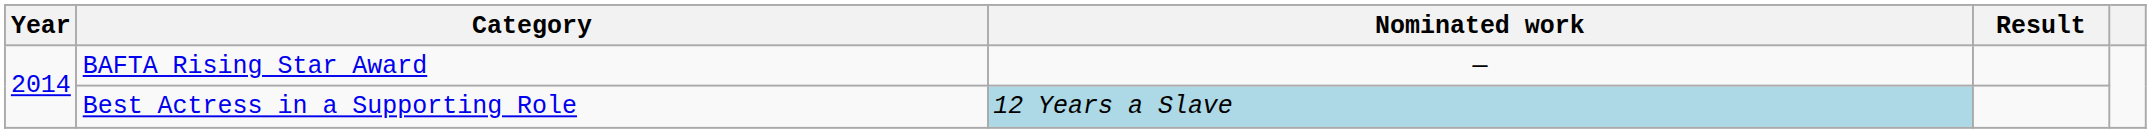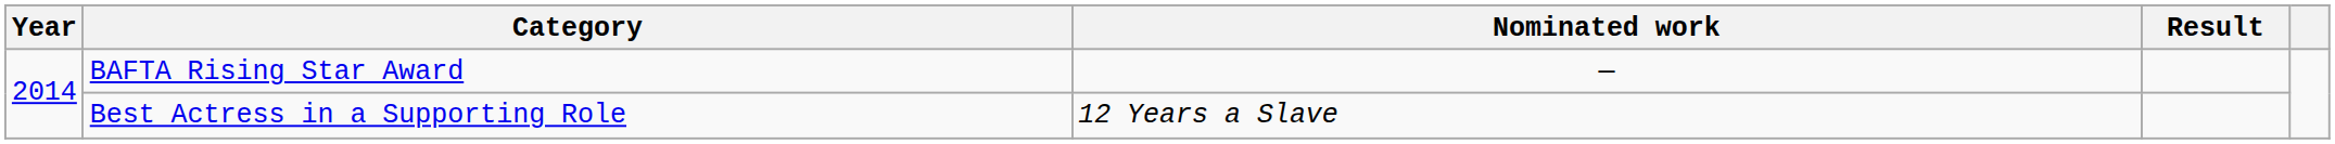Best Actress in a Supporting Role | Nominated work: lightblue background -> no background
